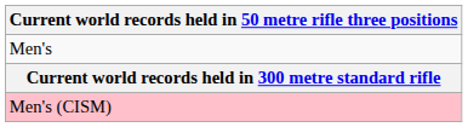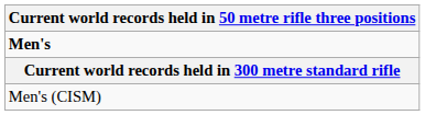Men's | column 1: normal -> bold
Men's (CISM) | column 1: pink background -> no background
